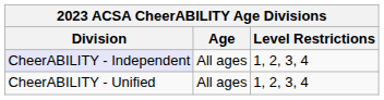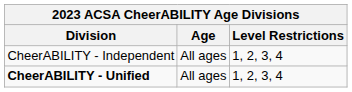row 3 | Division: lavender background -> no background
row 4 | Division: normal -> bold
